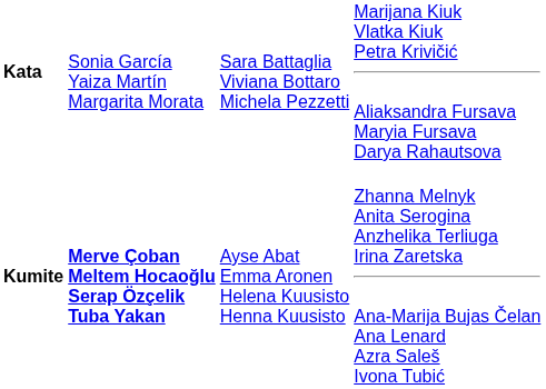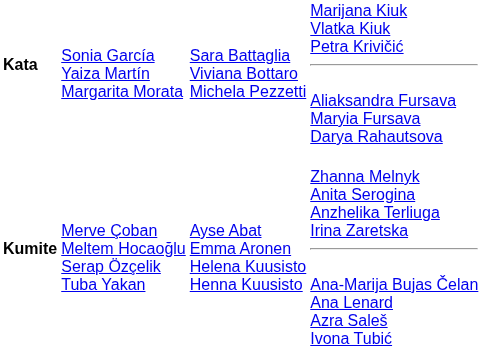Kumite | column 2: bold -> normal
